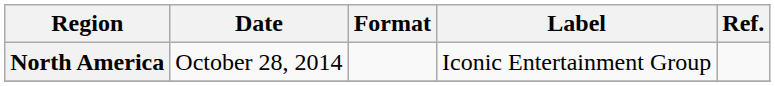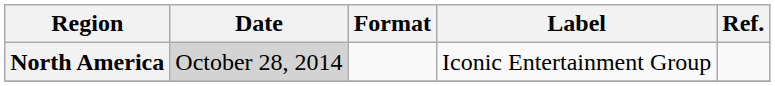North America | Date: no background -> lightgrey background
